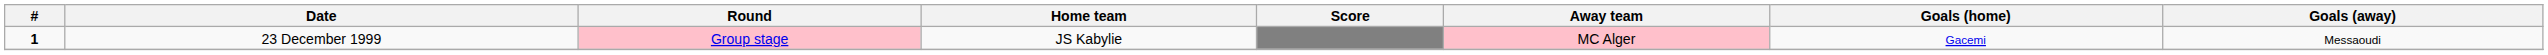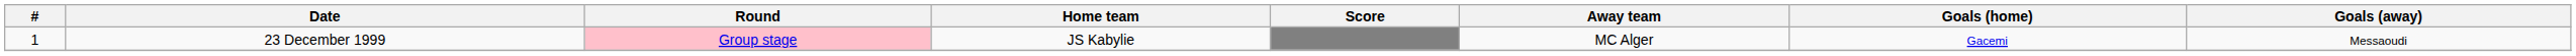23 December 1999 | #: bold -> normal
23 December 1999 | Away team: pink background -> no background
